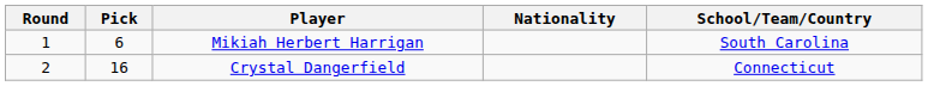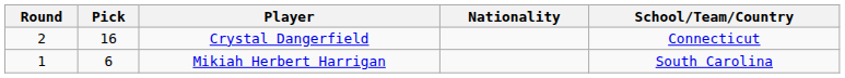rows swapped: Mikiah Herbert Harrigan <-> Crystal Dangerfield
